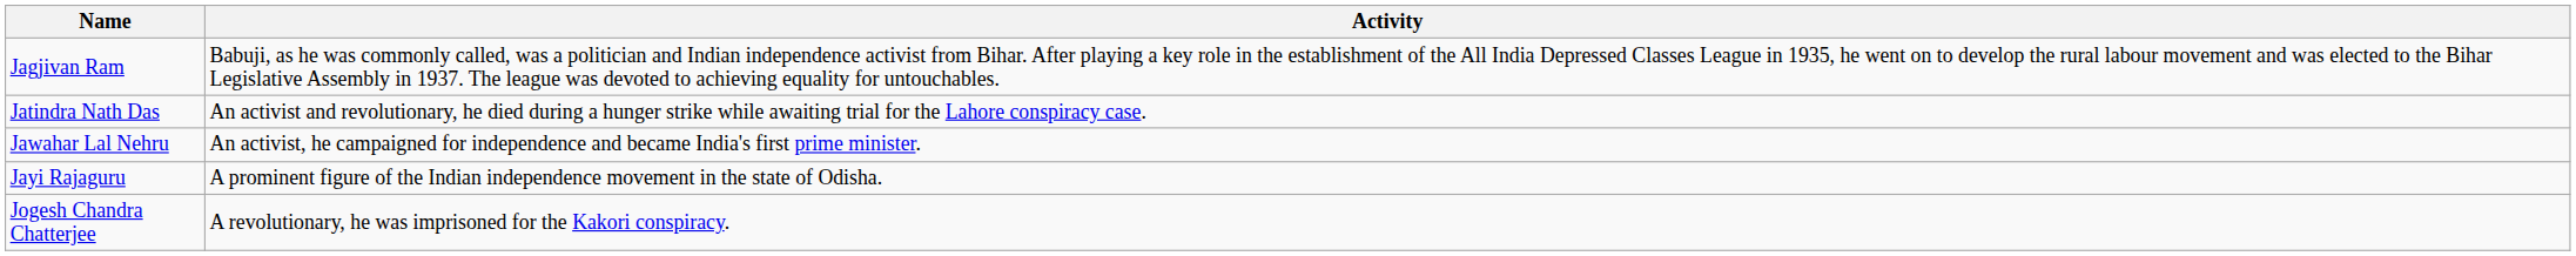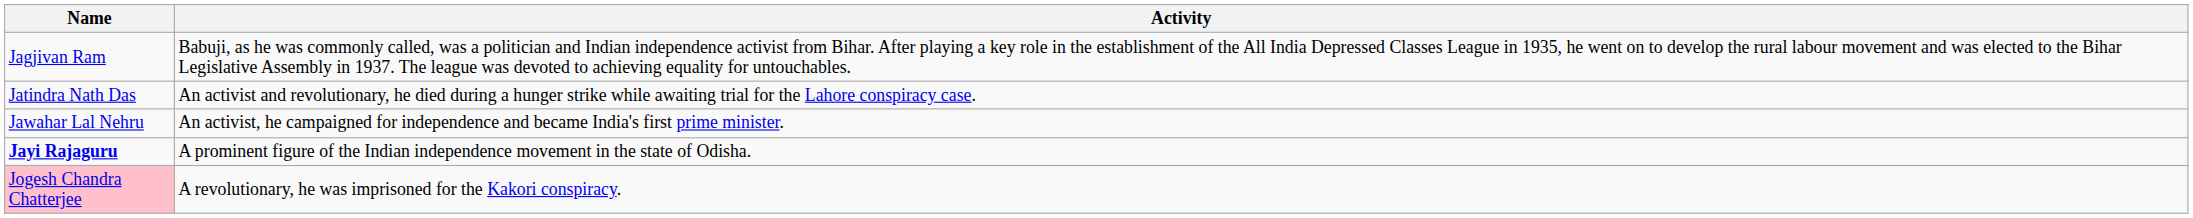Jayi Rajaguru | Name: normal -> bold
Jogesh Chandra Chatterjee | Name: no background -> pink background
